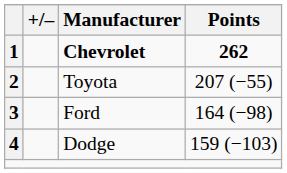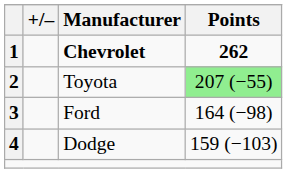Toyota | Points: no background -> lightgreen background
